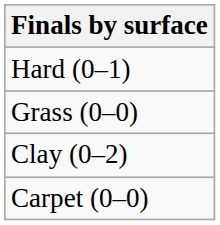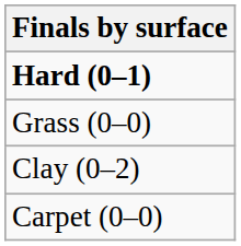row 2 | column 1: normal -> bold
